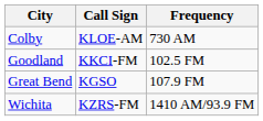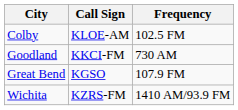Colby | Frequency: 730 AM -> 102.5 FM
Goodland | Frequency: 102.5 FM -> 730 AM
